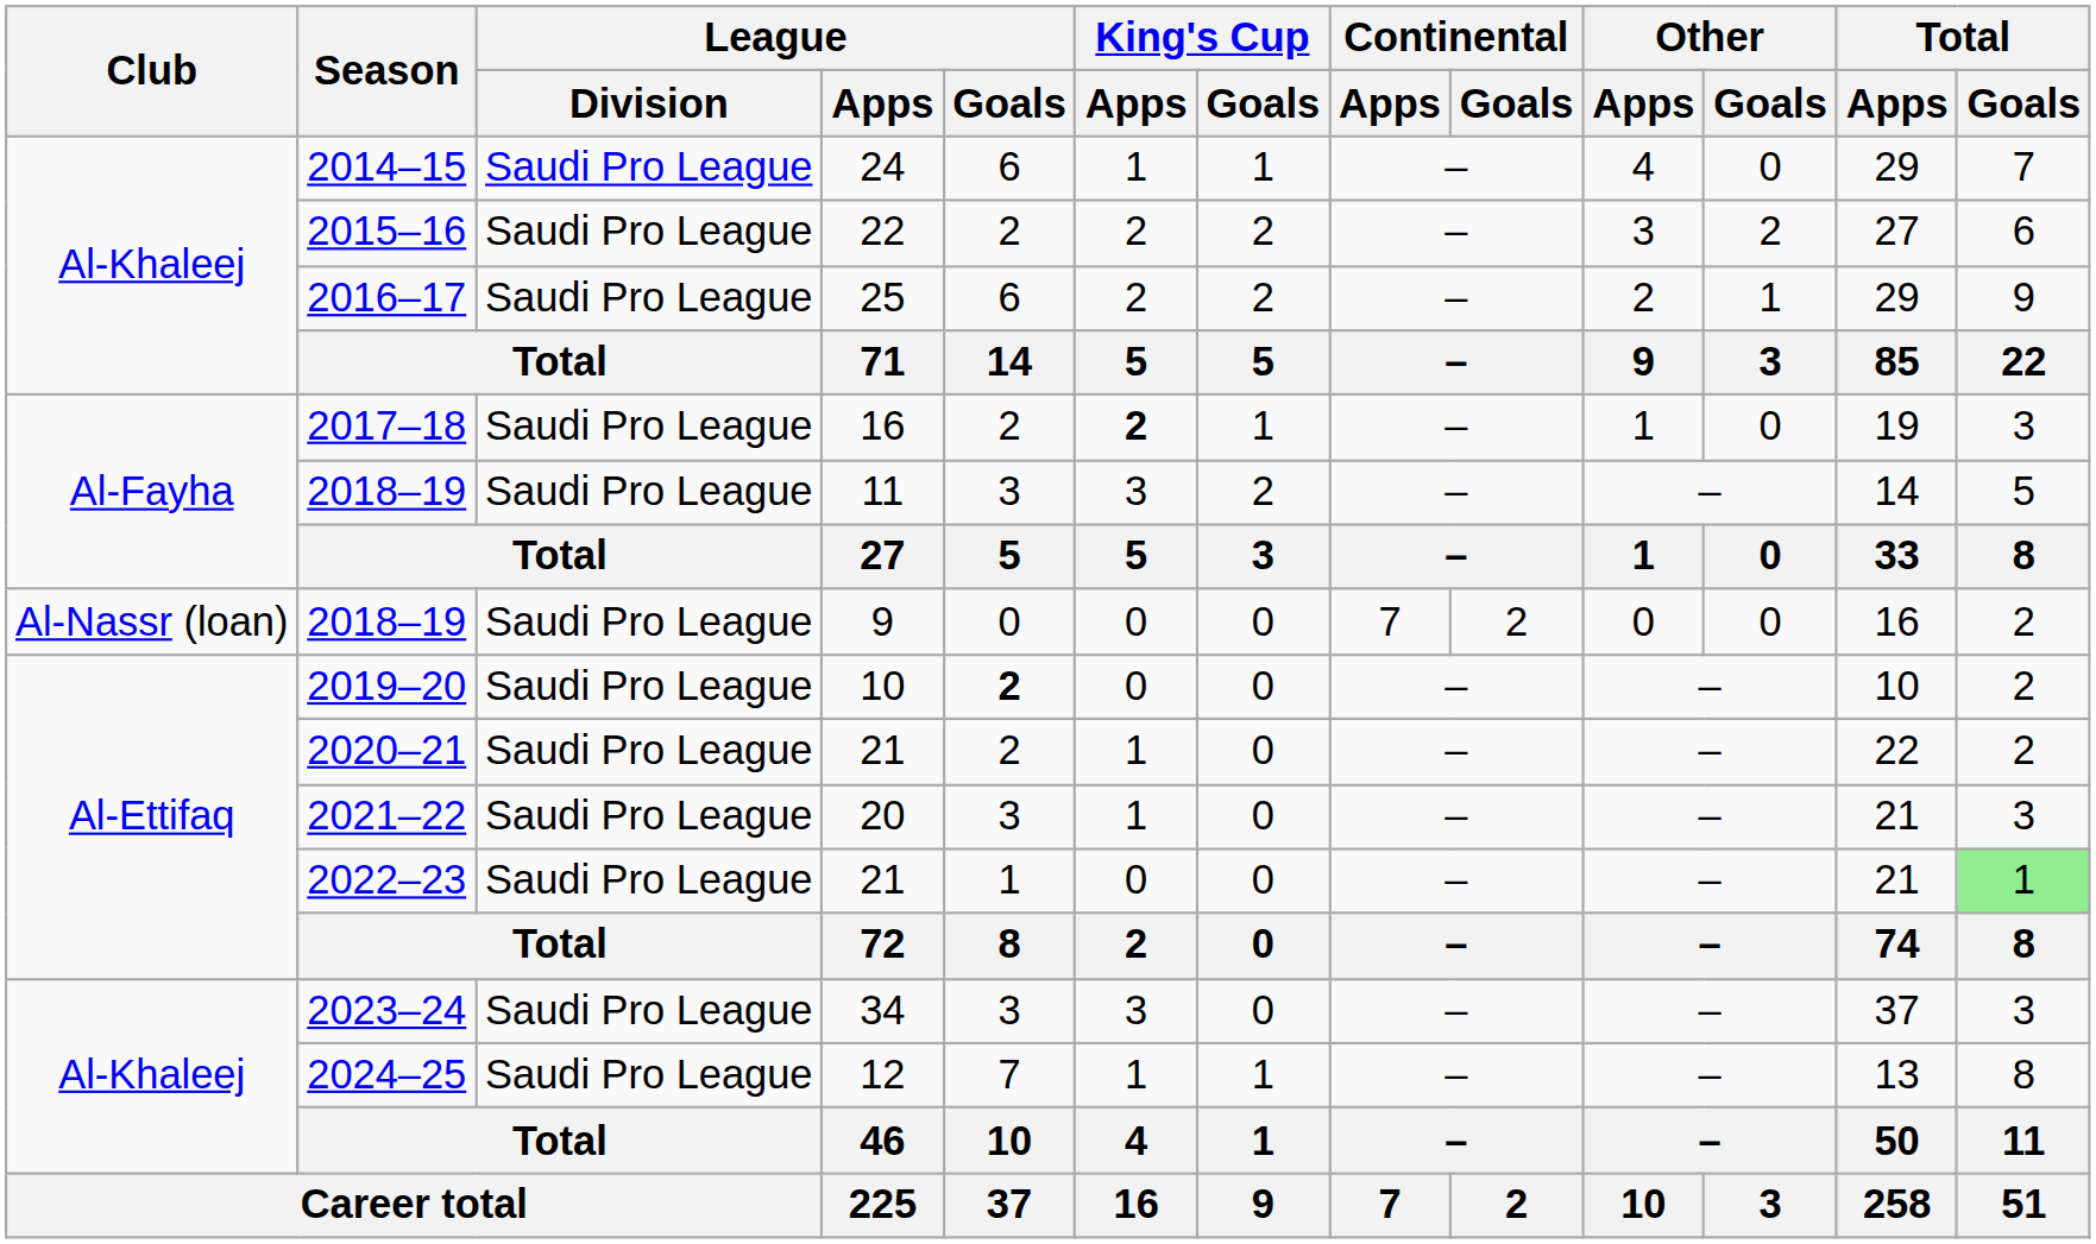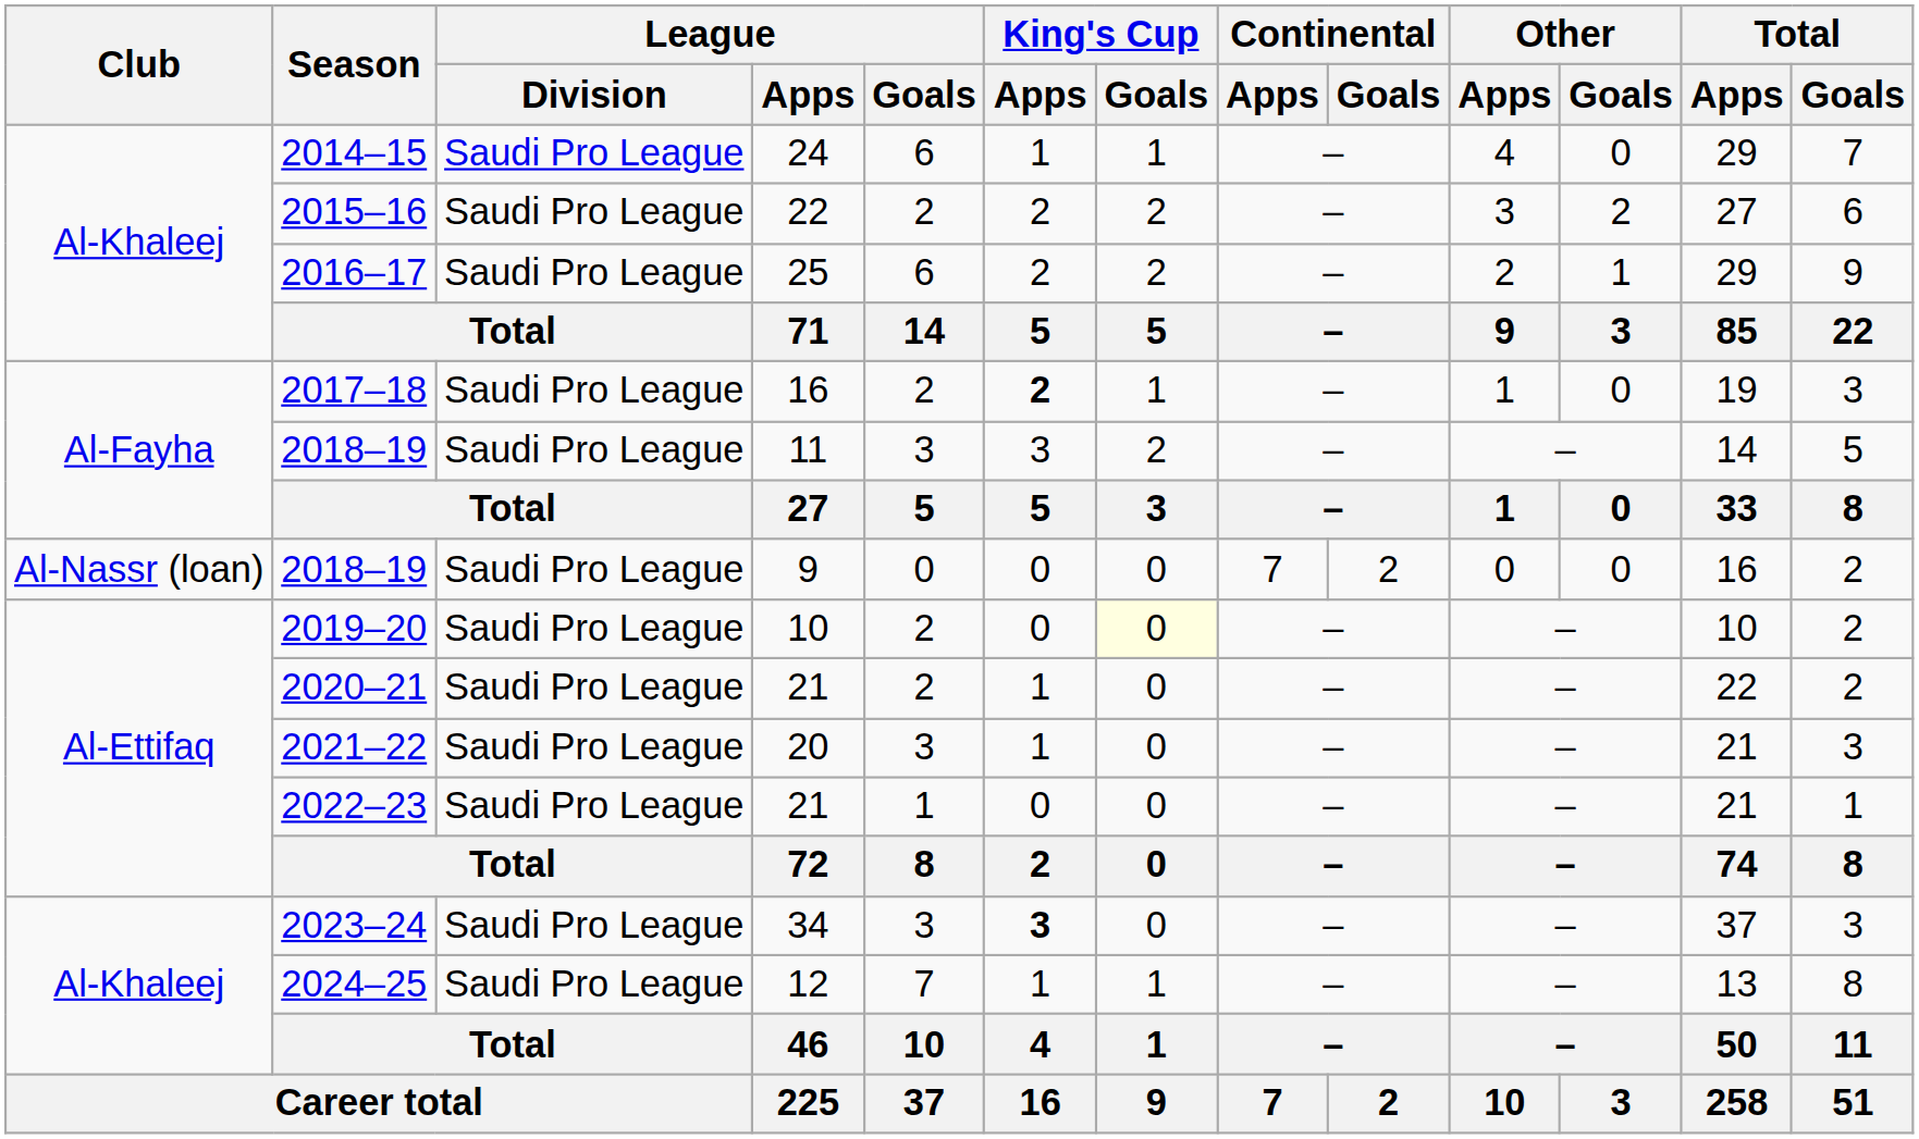2019–20 | League / Goals: bold -> normal
2019–20 | King's Cup / Goals: no background -> lightyellow background
2022–23 | Total / Goals: lightgreen background -> no background
2023–24 | King's Cup / Apps: normal -> bold
